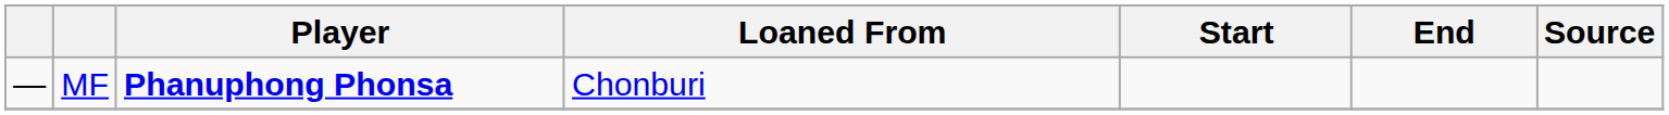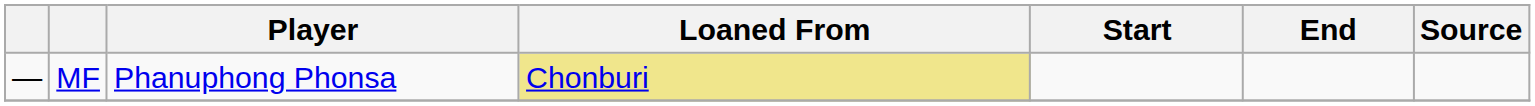MF | Player: bold -> normal
MF | Loaned From: no background -> khaki background
